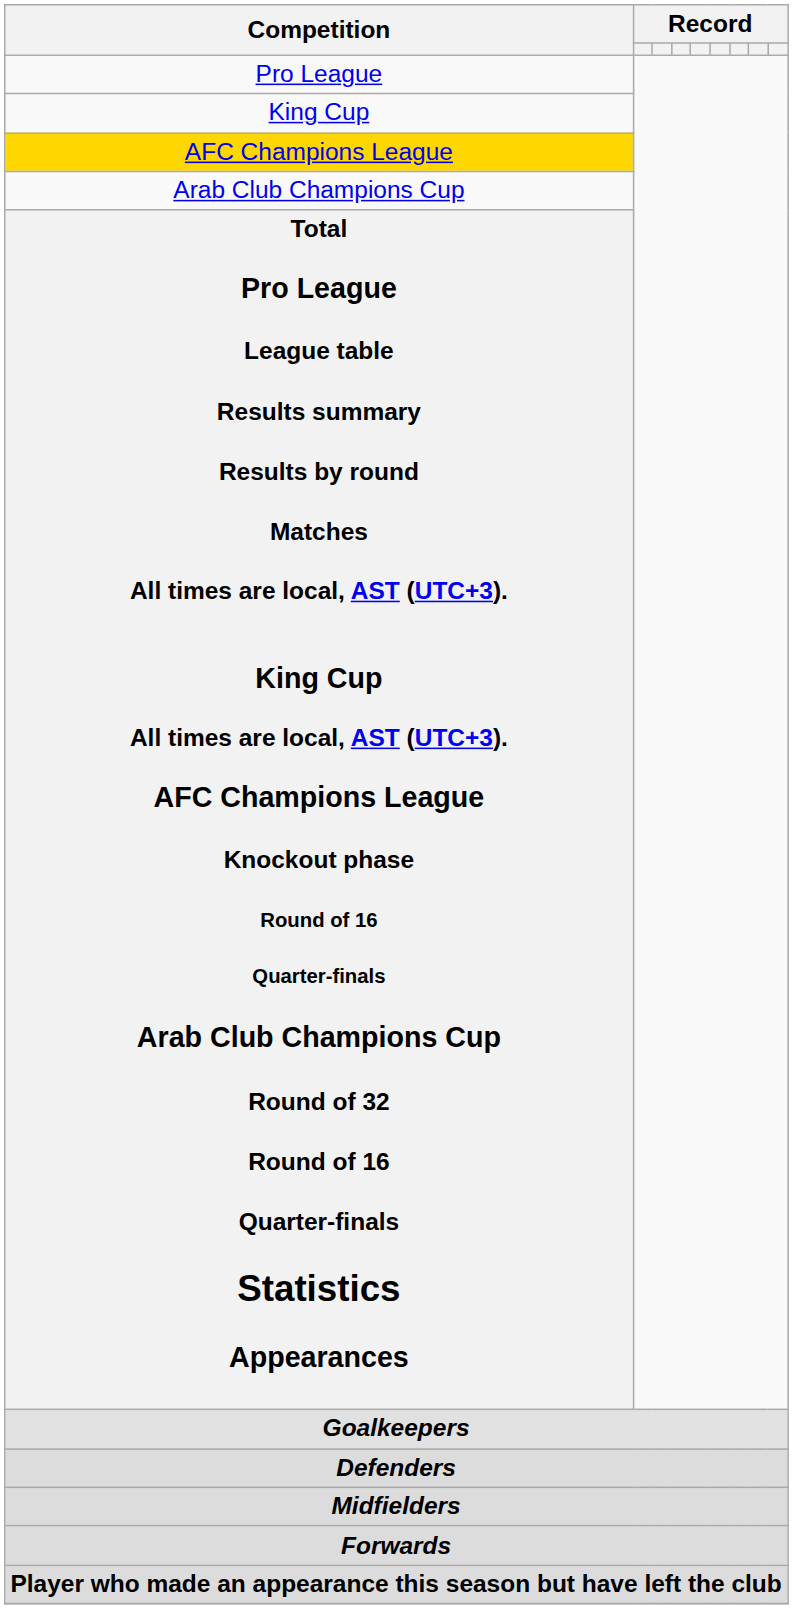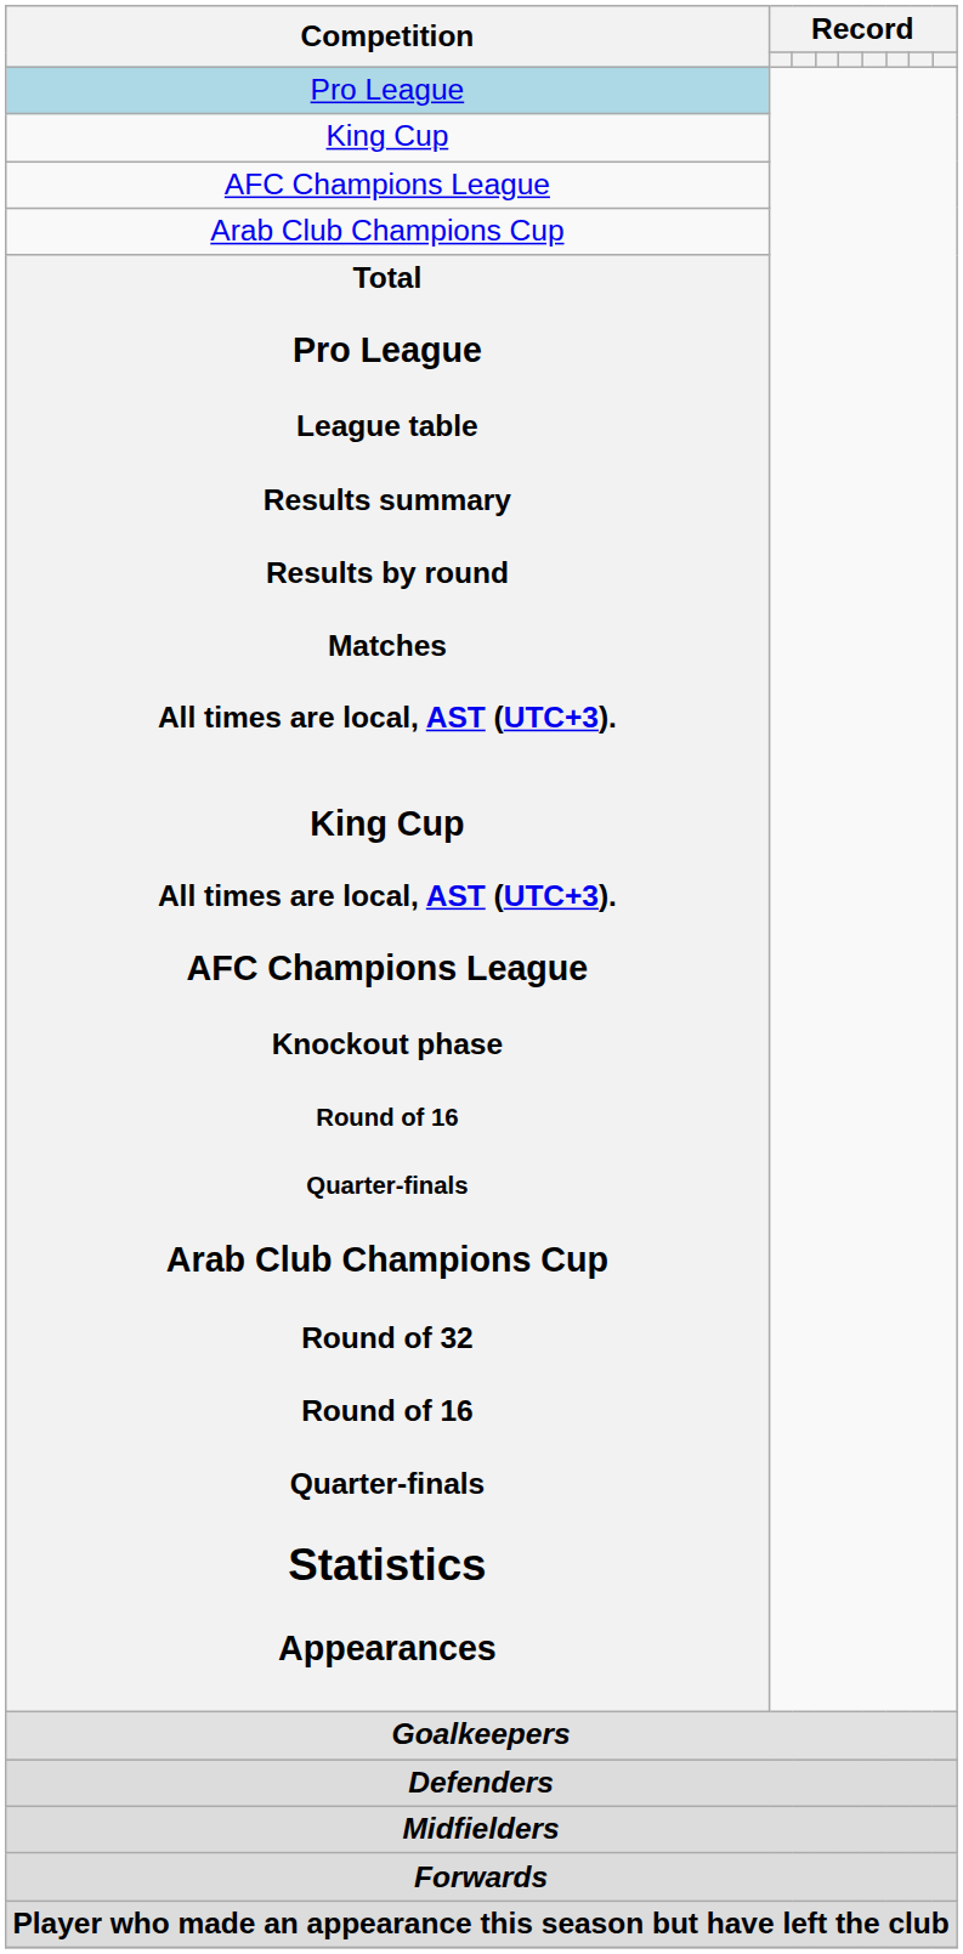Pro League | Competition: no background -> lightblue background
AFC Champions League | Competition: gold background -> no background
